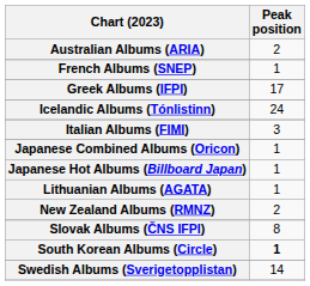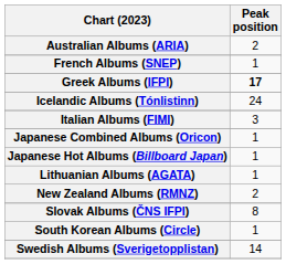Greek Albums (IFPI) | Peak position: normal -> bold
South Korean Albums (Circle) | Peak position: bold -> normal
